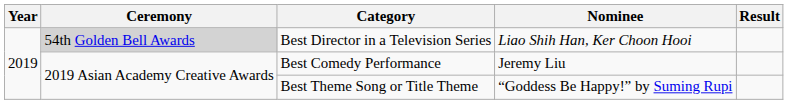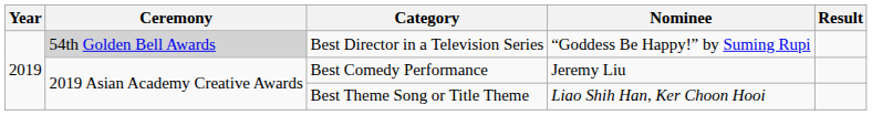Best Director in a Television Series | Nominee: Liao Shih Han, Ker Choon Hooi -> “Goddess Be Happy!” by Suming Rupi
Best Theme Song or Title Theme | Nominee: “Goddess Be Happy!” by Suming Rupi -> Liao Shih Han, Ker Choon Hooi
